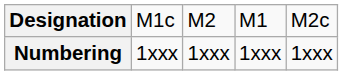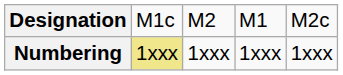Numbering | column 2: no background -> khaki background
